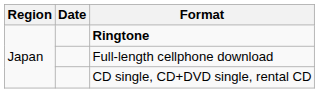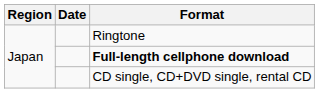Ringtone | Format: bold -> normal
Full-length cellphone download | Format: normal -> bold
